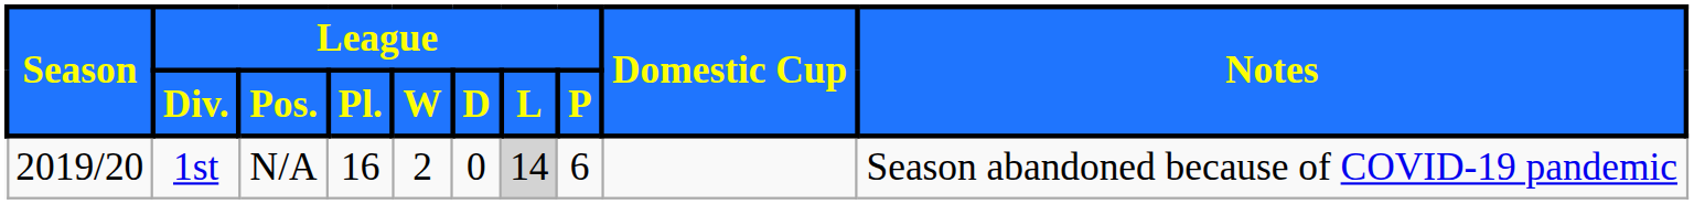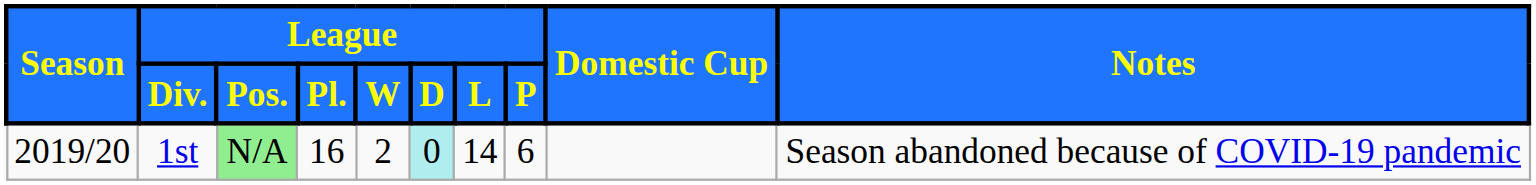1st | League / Pos.: no background -> lightgreen background
1st | League / D: no background -> paleturquoise background
1st | League / L: lightgrey background -> no background
